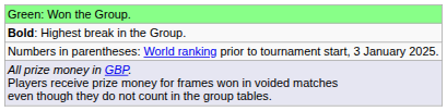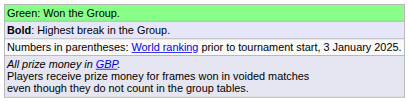row 2 | column 1: no background -> lavender background
